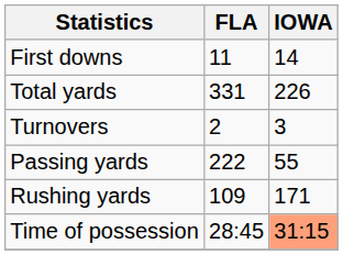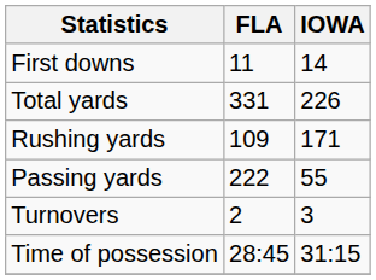rows swapped: Rushing yards <-> Turnovers
Time of possession | IOWA: lightsalmon background -> no background
